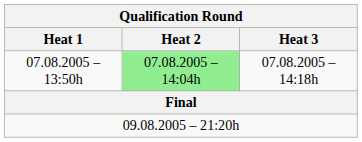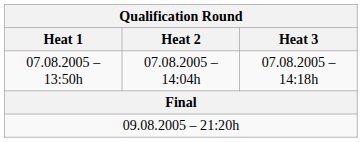07.08.2005 – 13:50h | Heat 2: lightgreen background -> no background
